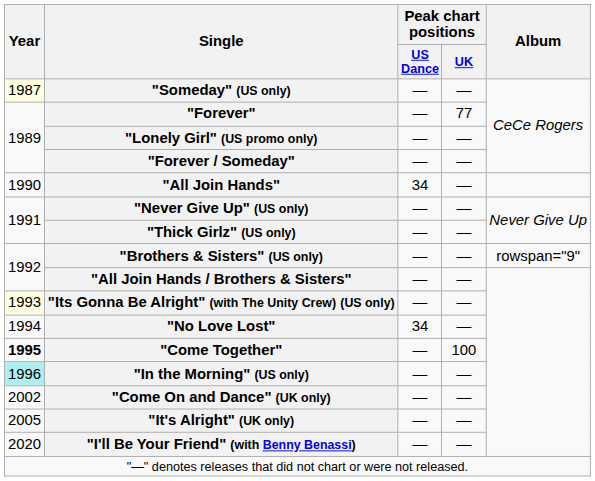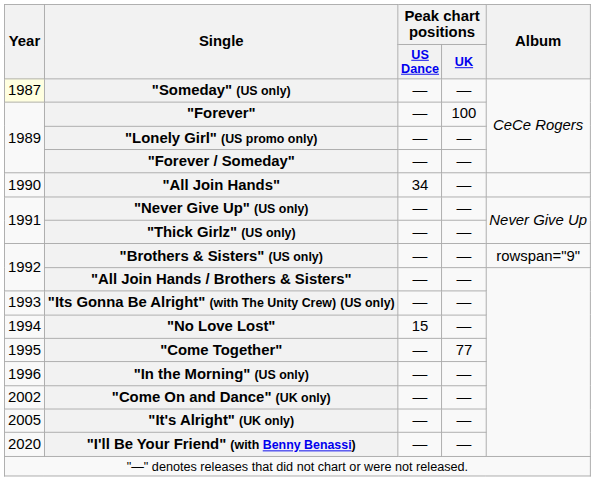"Forever" | Peak chart positions / UK: 77 -> 100
"Its Gonna Be Alright" (with The Unity Crew) (US only) | Year: lightyellow background -> no background
"No Love Lost" | Peak chart positions / US Dance: 34 -> 15
"Come Together" | Year: bold -> normal
"Come Together" | Peak chart positions / UK: 100 -> 77
"In the Morning" (US only) | Year: paleturquoise background -> no background
